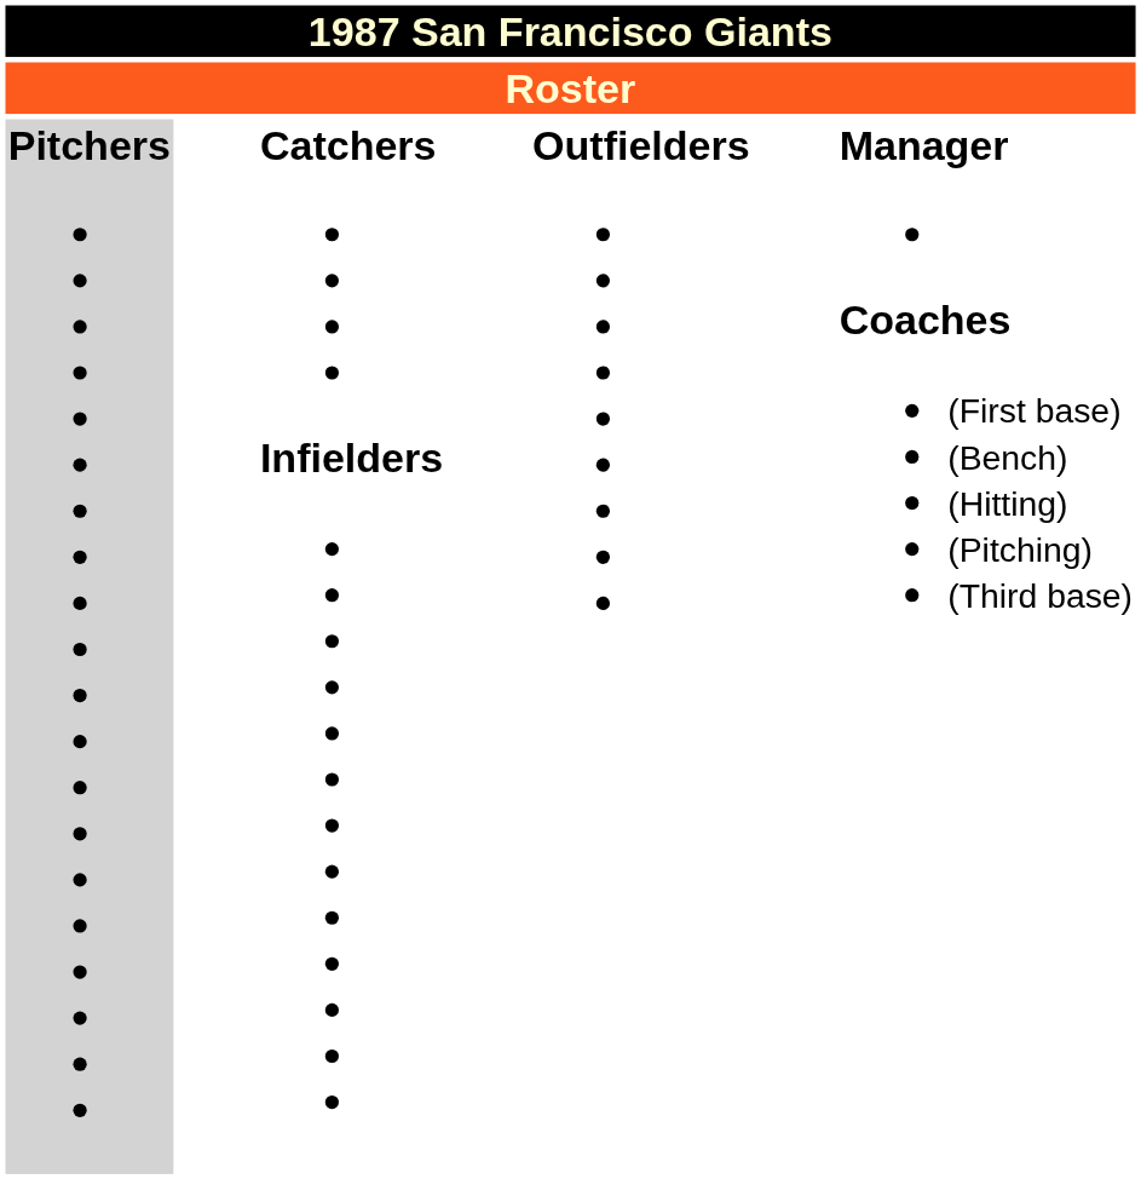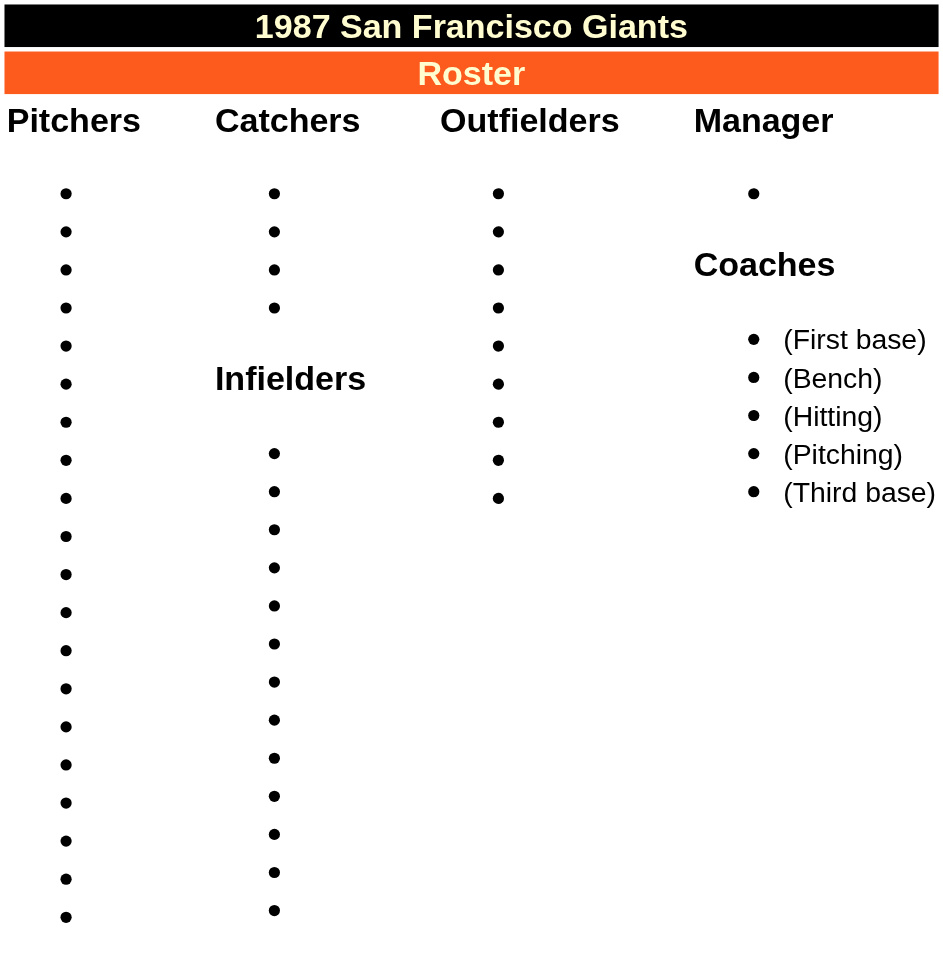Pitchers | column 1: lightgrey background -> no background
